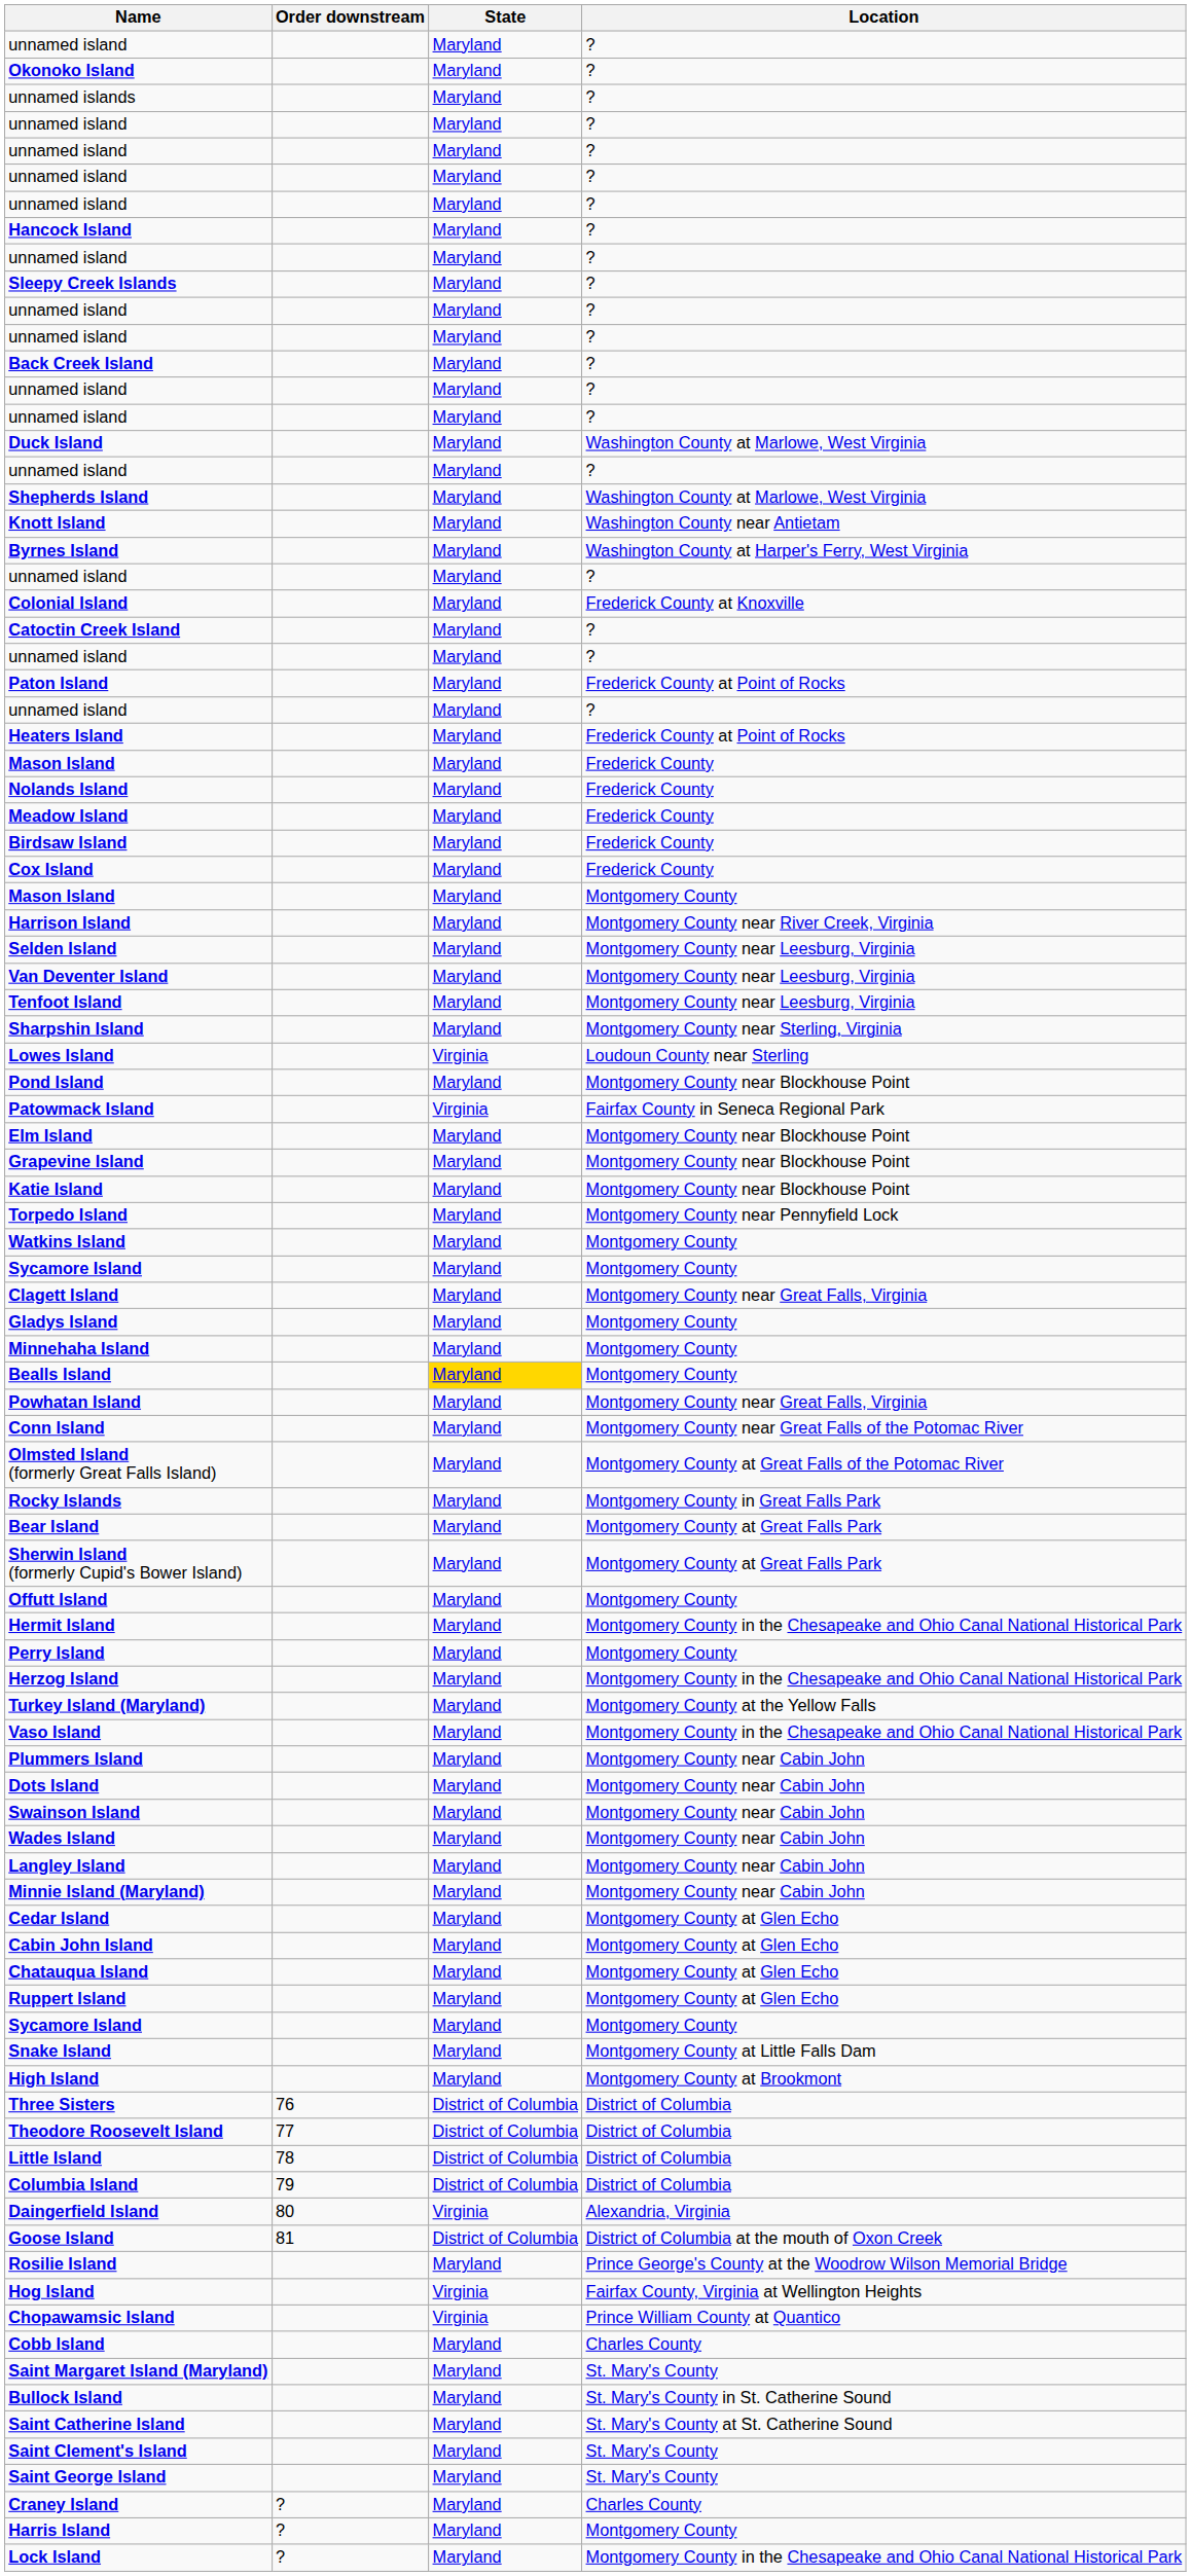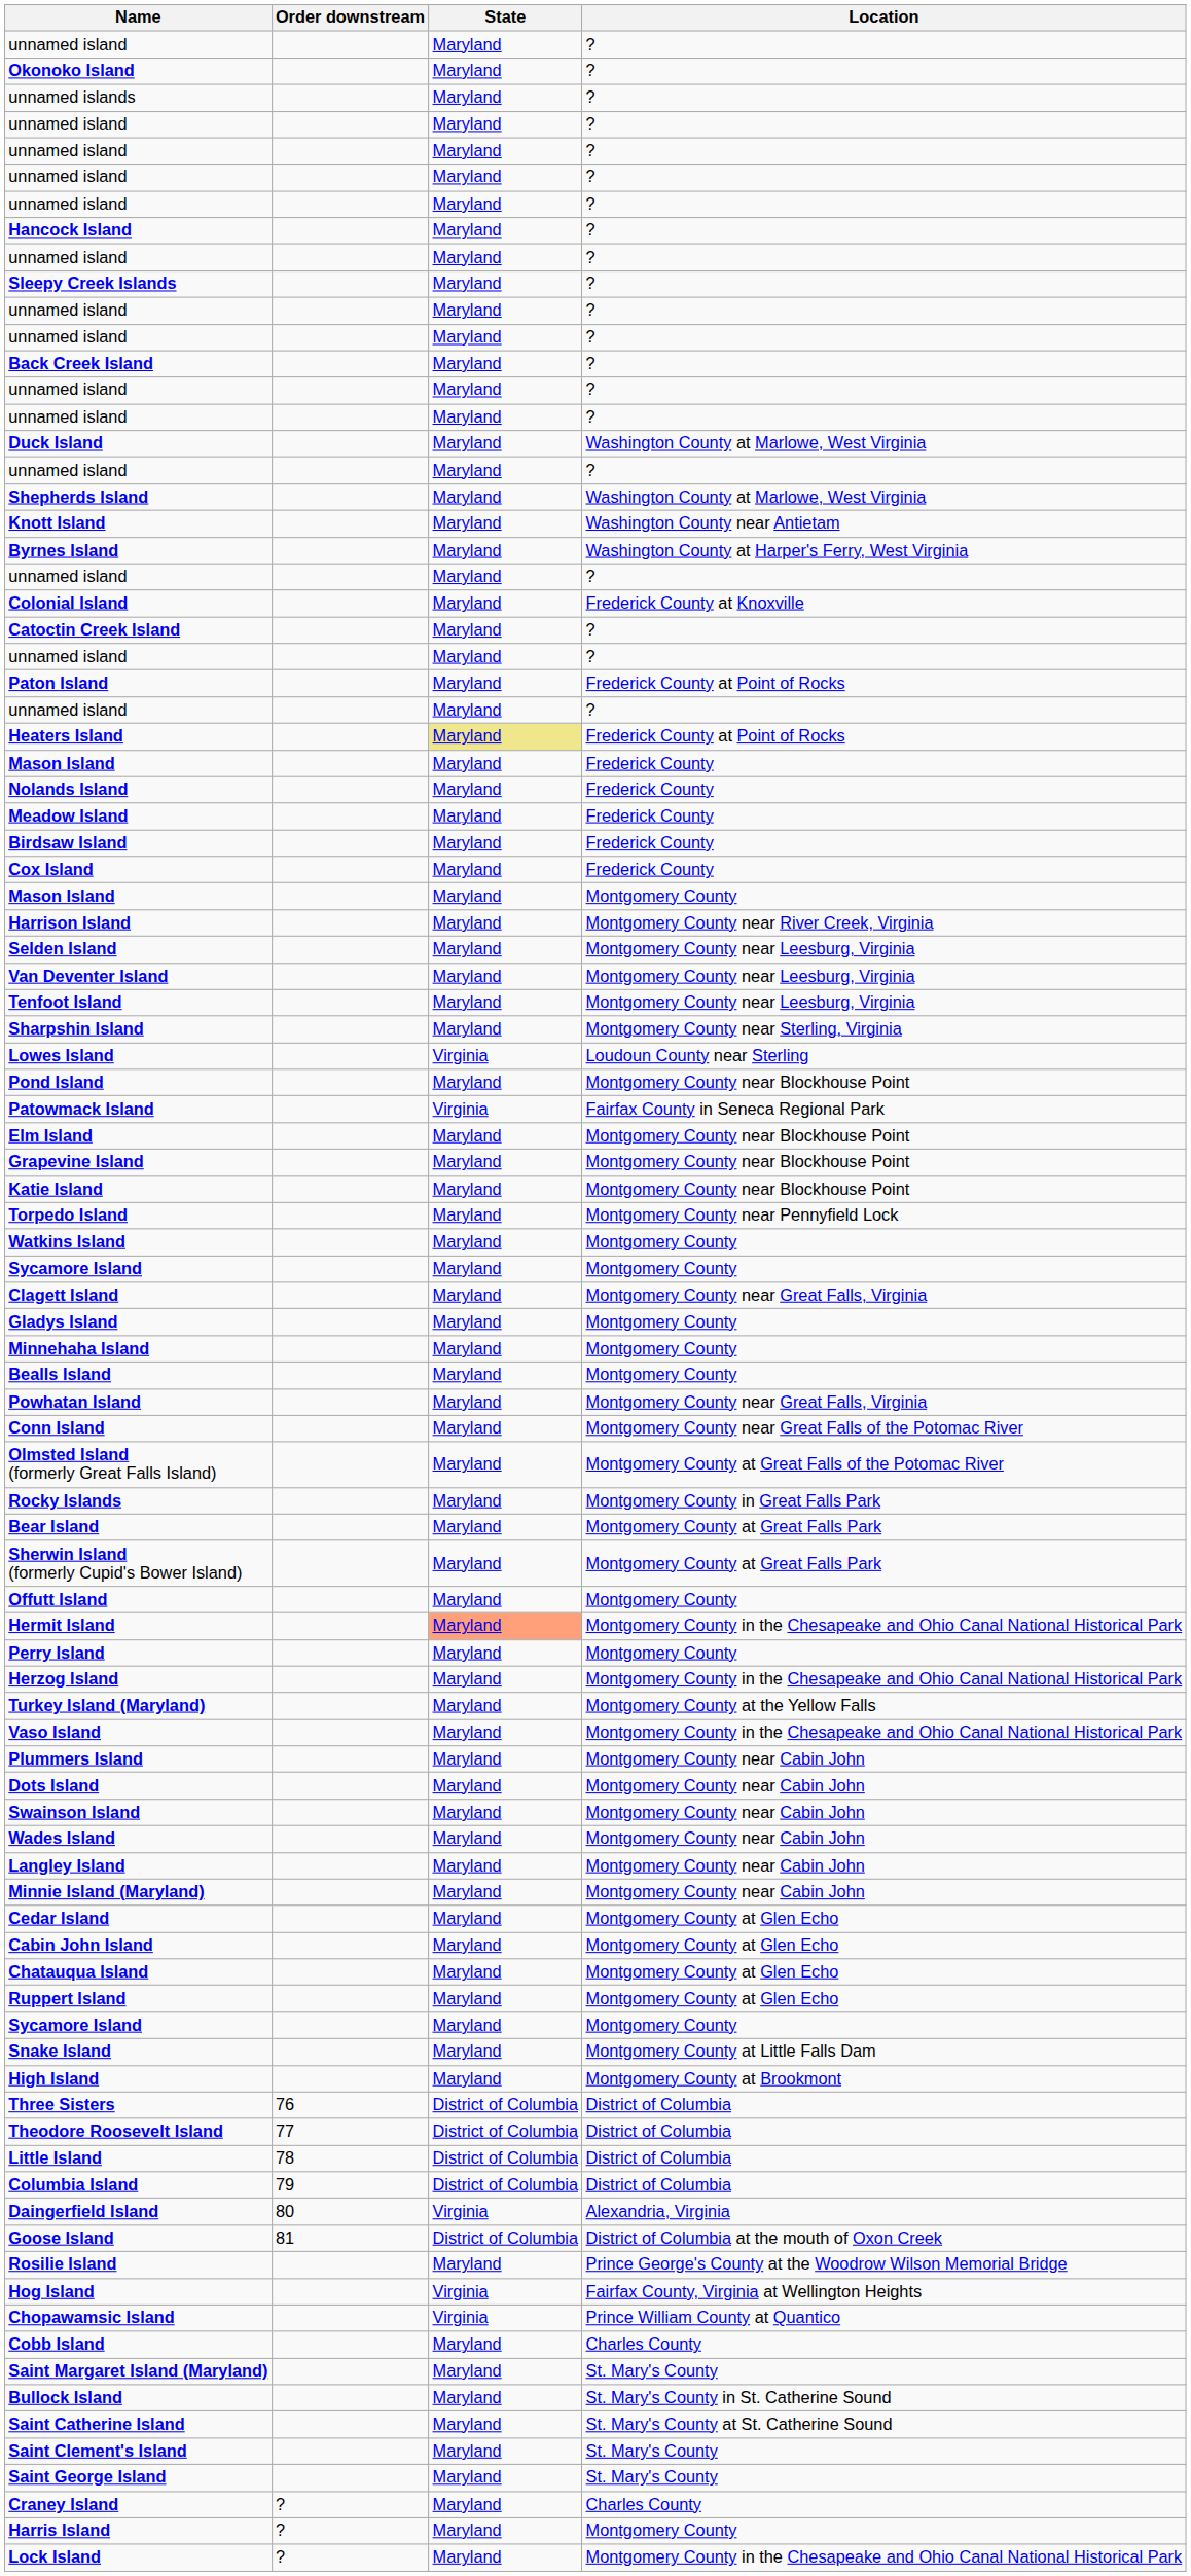Heaters Island | State: no background -> khaki background
Bealls Island | State: gold background -> no background
Hermit Island | State: no background -> lightsalmon background
